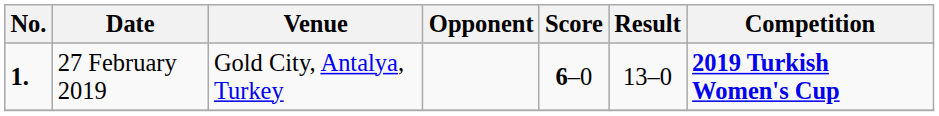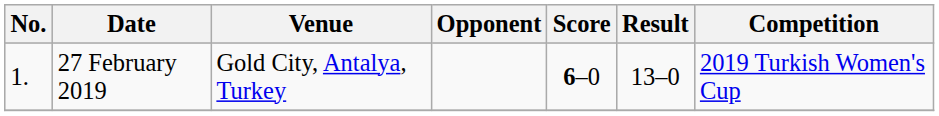27 February 2019 | No.: bold -> normal
27 February 2019 | Competition: bold -> normal
